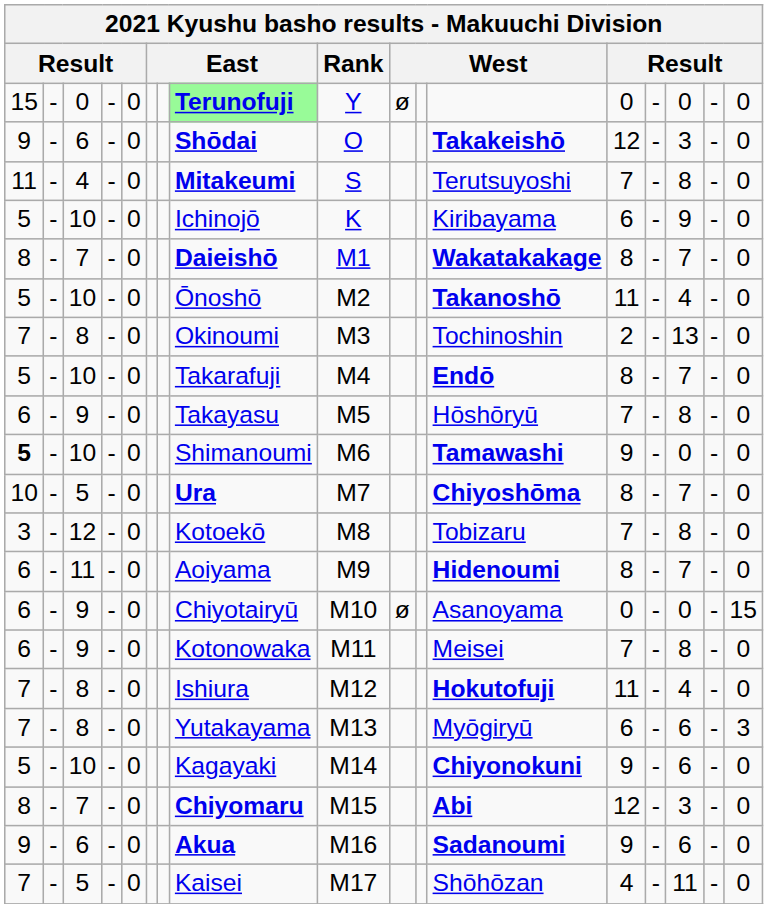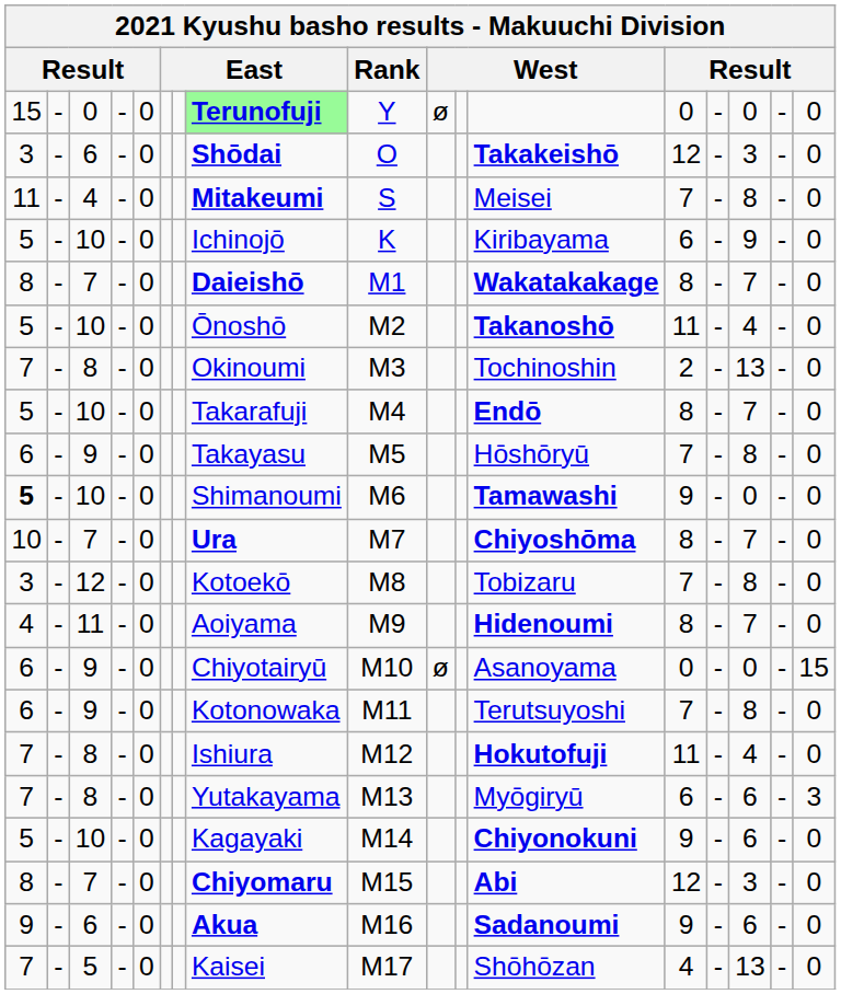row 4 | column 1: 9 -> 3
row 5 | column 12: Terutsuyoshi -> Meisei
row 13 | column 3: 5 -> 7
row 15 | column 1: 6 -> 4
row 17 | column 12: Meisei -> Terutsuyoshi
row 23 | column 15: 11 -> 13
